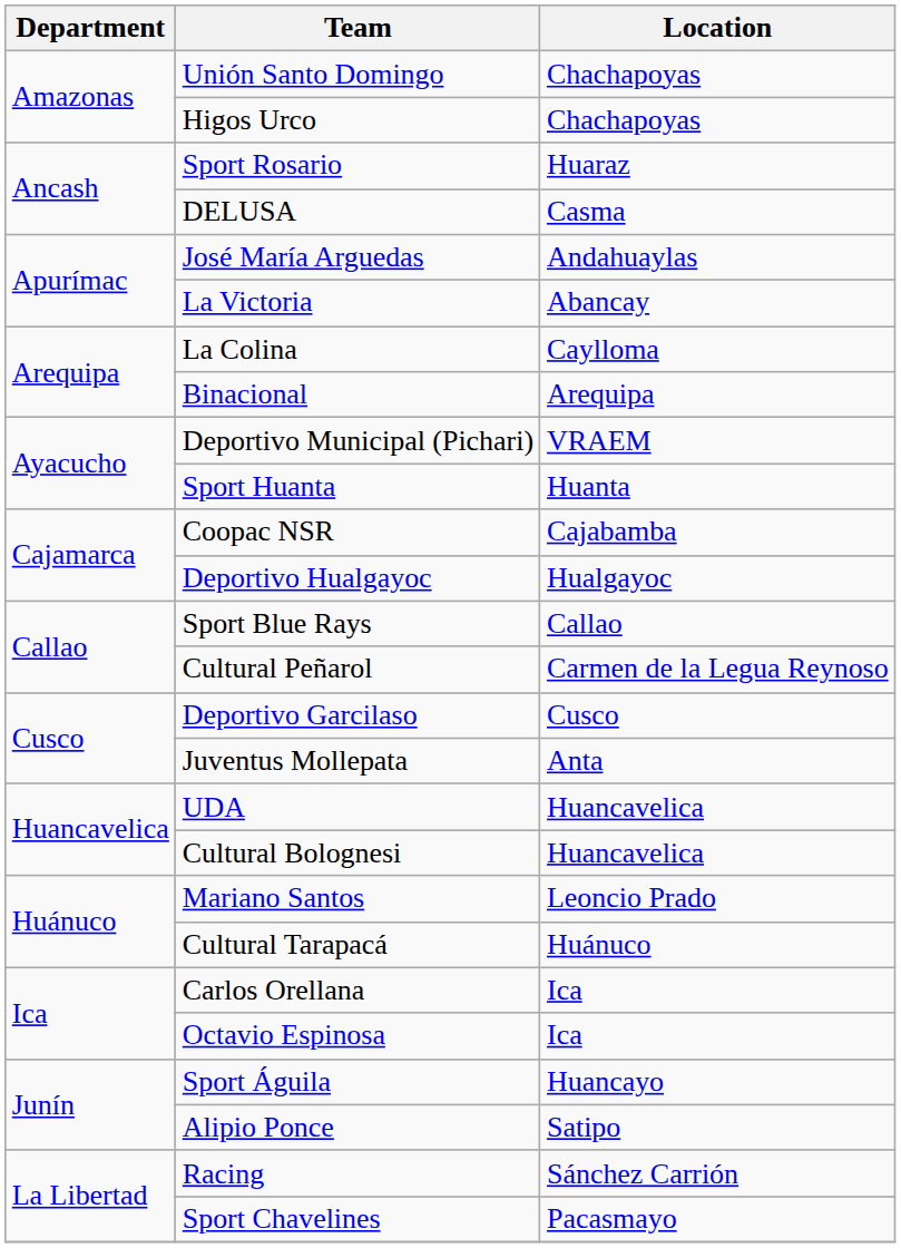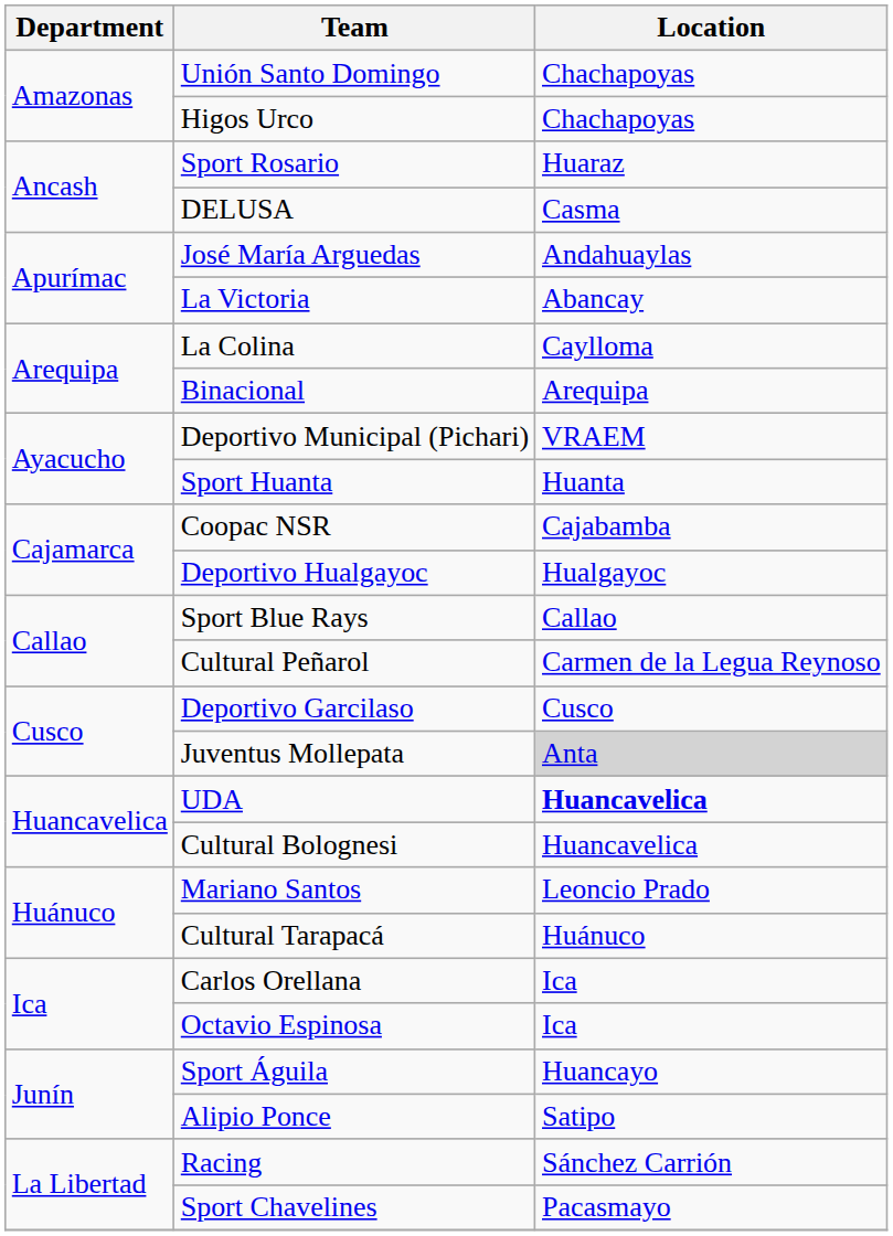Juventus Mollepata | Location: no background -> lightgrey background
UDA | Location: normal -> bold
